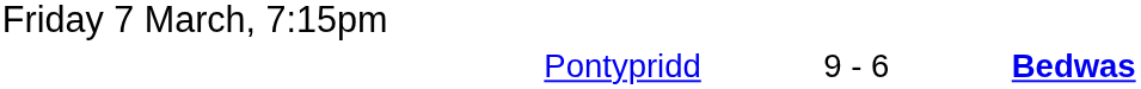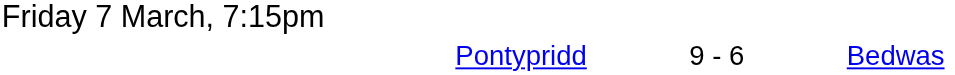Pontypridd | column 3: bold -> normal
